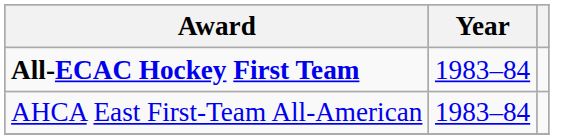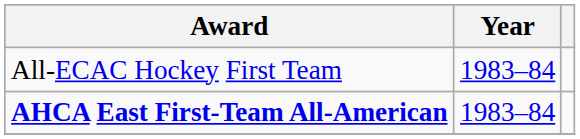row 2 | Award: bold -> normal
row 3 | Award: normal -> bold
